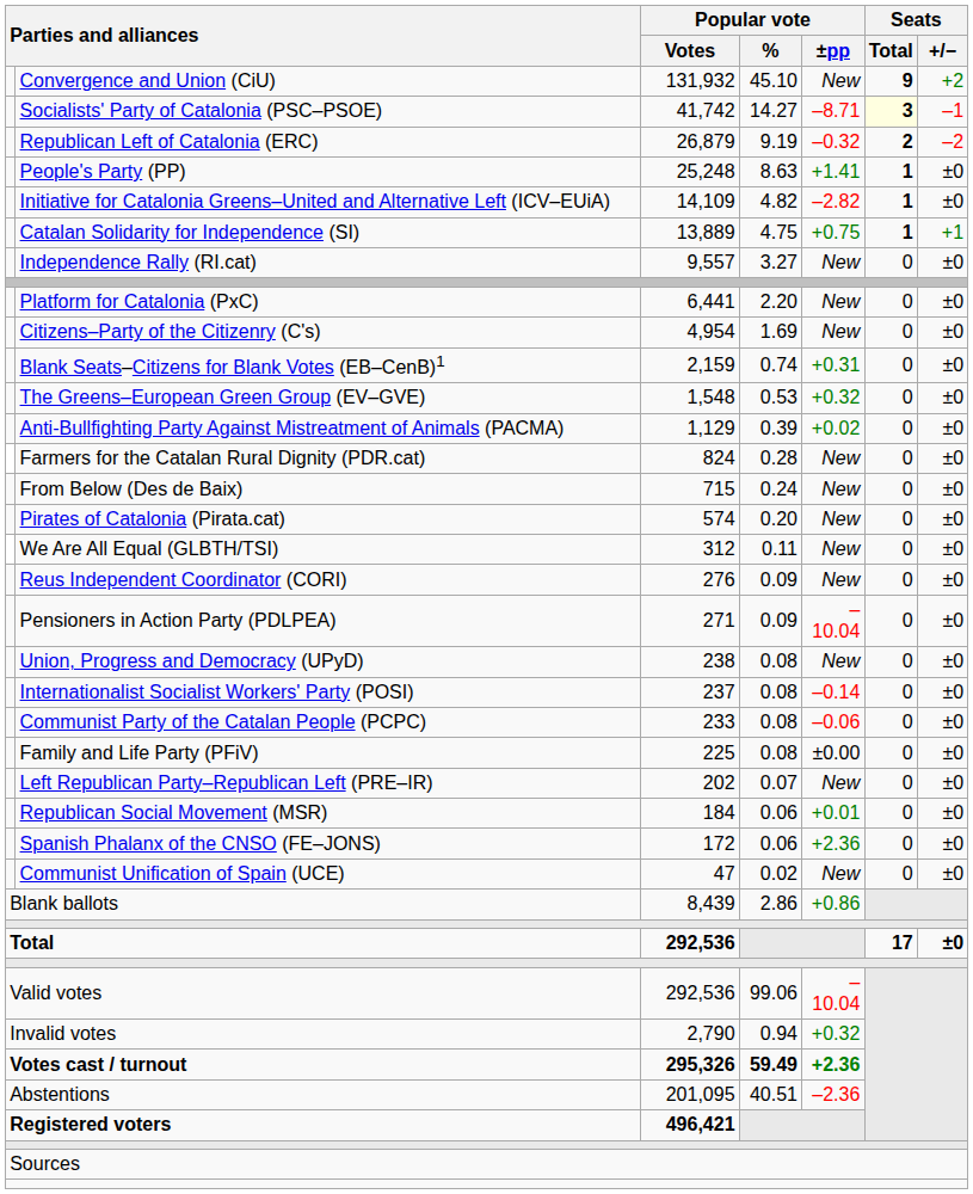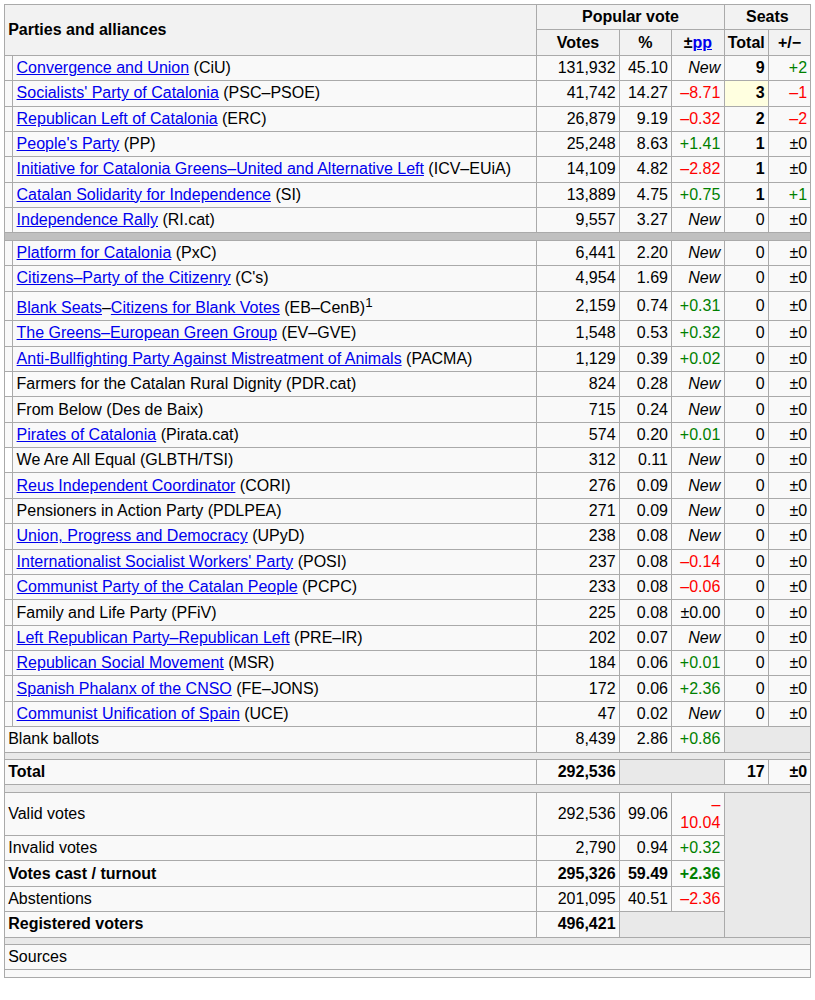Pirates of Catalonia (Pirata.cat) | Popular vote / ±pp: New -> +0.01
Pensioners in Action Party (PDLPEA) | Popular vote / ±pp: –10.04 -> New
